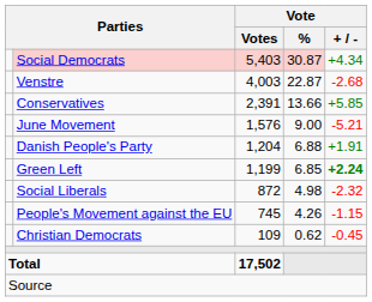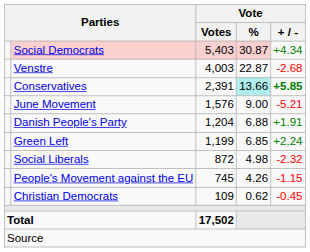Conservatives | Vote / %: no background -> paleturquoise background
Conservatives | Vote / + / -: normal -> bold
Green Left | Vote / + / -: bold -> normal
